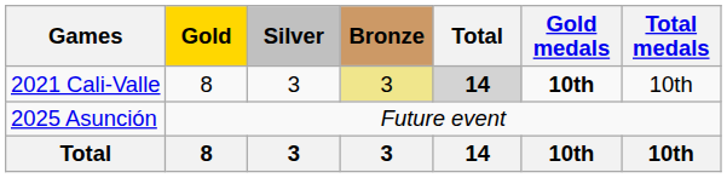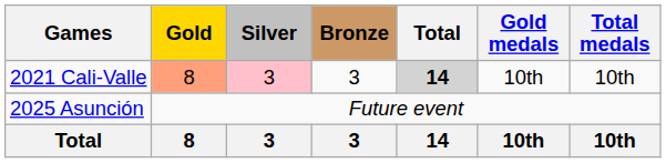2021 Cali-Valle | Gold: no background -> lightsalmon background
2021 Cali-Valle | Silver: no background -> pink background
2021 Cali-Valle | Bronze: khaki background -> no background
2021 Cali-Valle | Gold medals: bold -> normal
